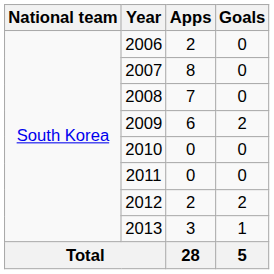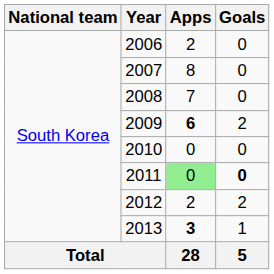2009 | Apps: normal -> bold
2011 | Apps: no background -> lightgreen background
2011 | Goals: normal -> bold
2013 | Apps: normal -> bold
